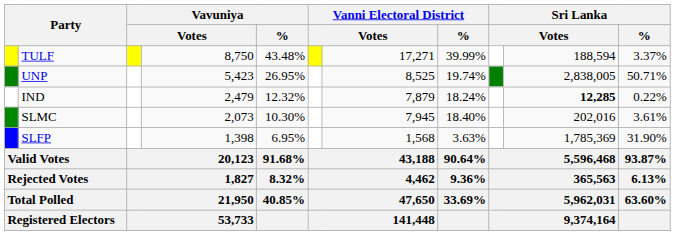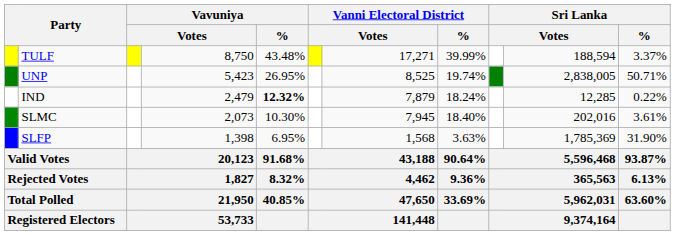IND | Vavuniya / %: normal -> bold
IND | column 10: bold -> normal
